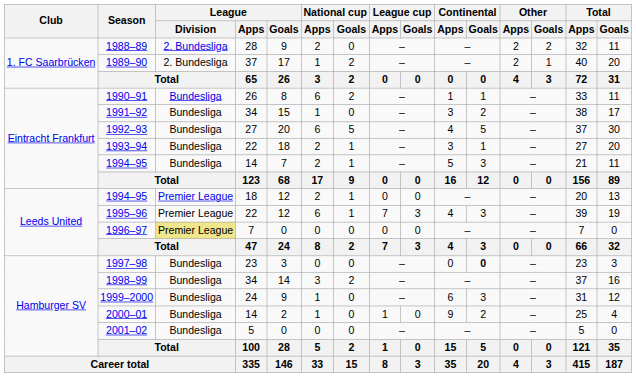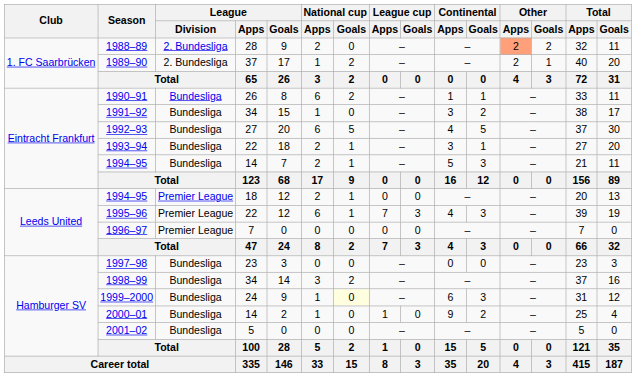1988–89 | Other / Apps: no background -> lightsalmon background
1996–97 | League / Division: khaki background -> no background
1997–98 | Continental / Goals: bold -> normal
1999–2000 | National cup / Goals: no background -> lightyellow background
